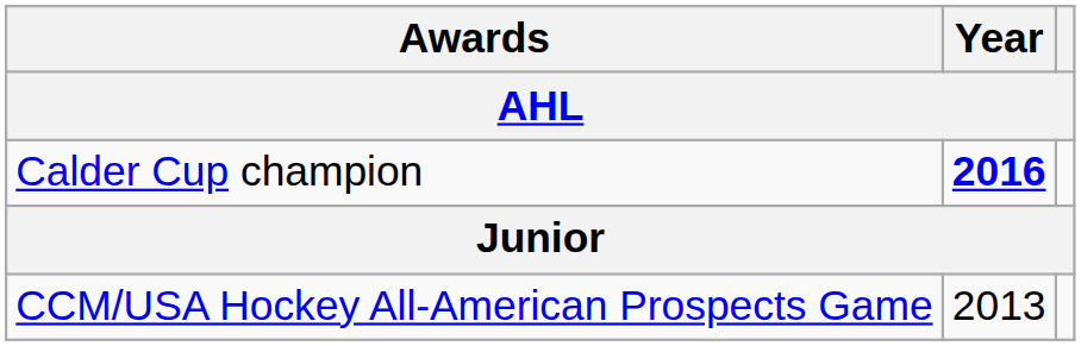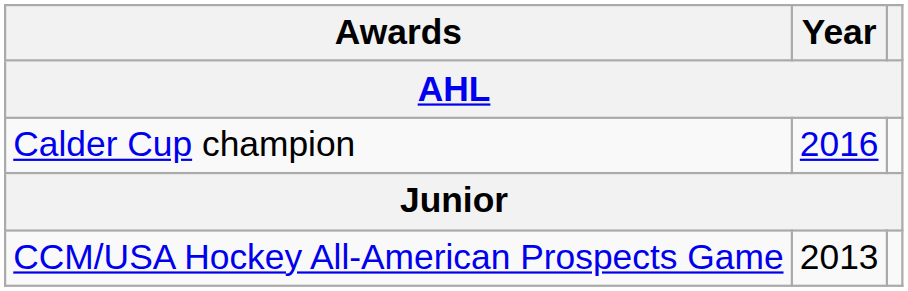Calder Cup champion | Year: bold -> normal
